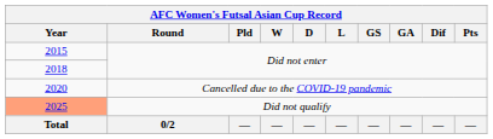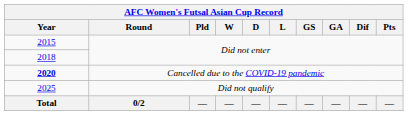2020 | Year: normal -> bold
2025 | Year: lightsalmon background -> no background
